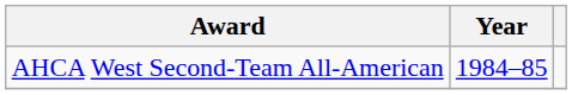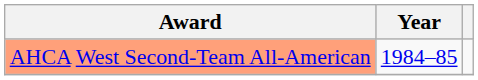row 2 | Award: no background -> lightsalmon background
